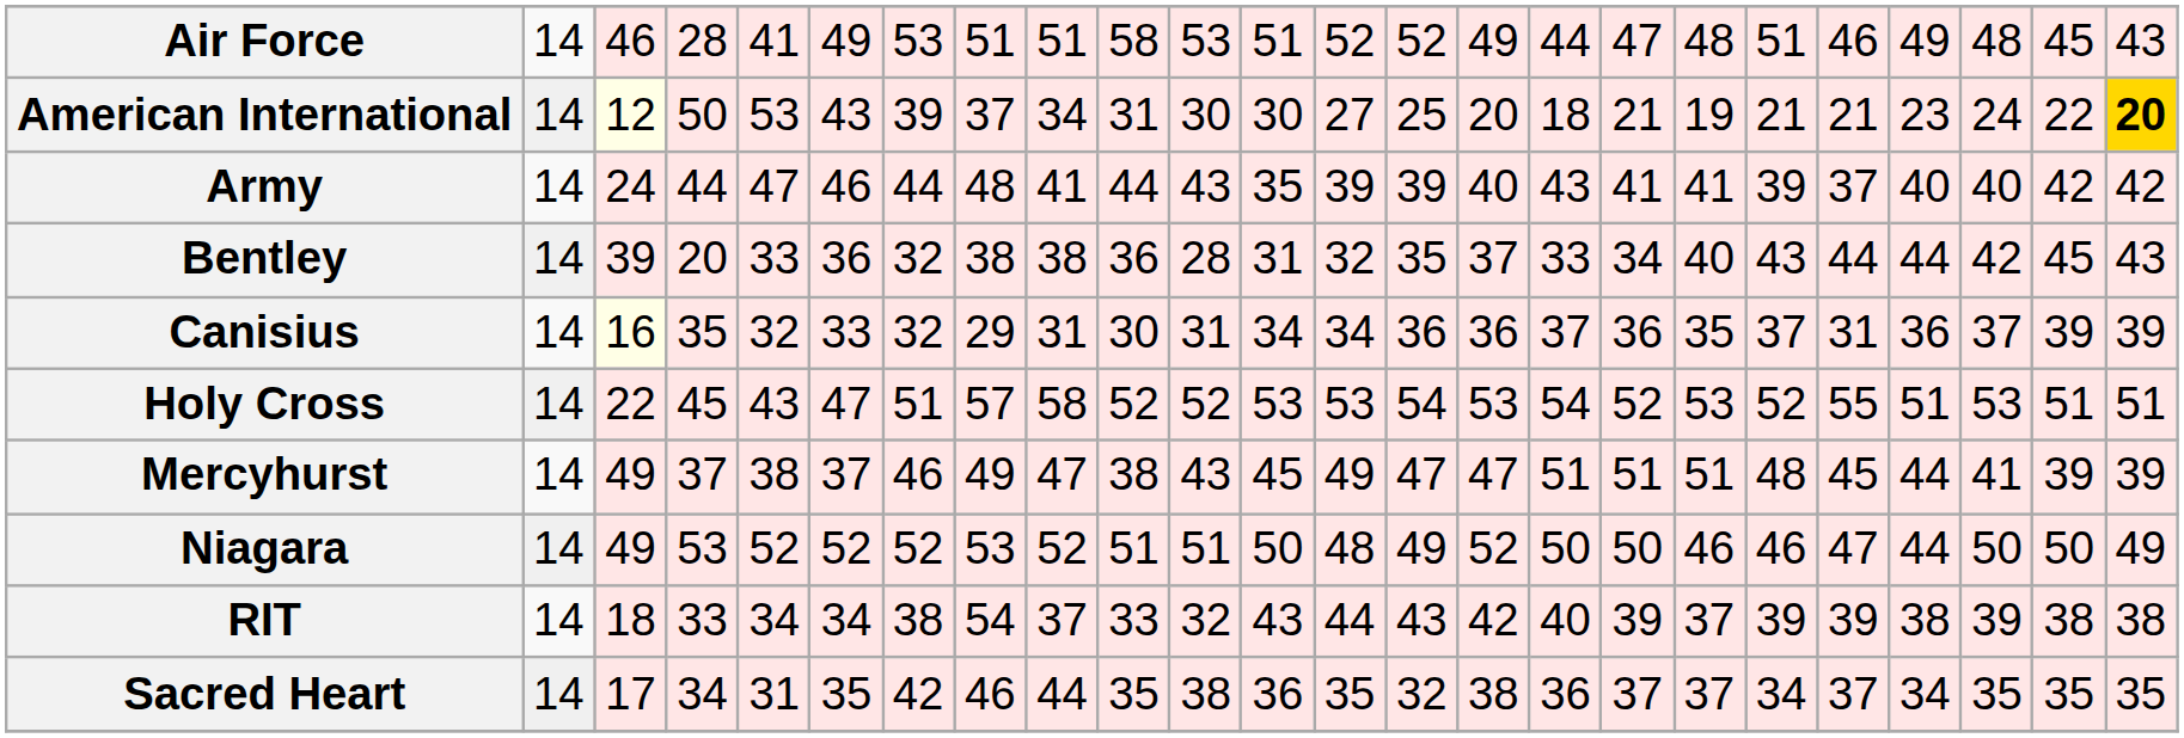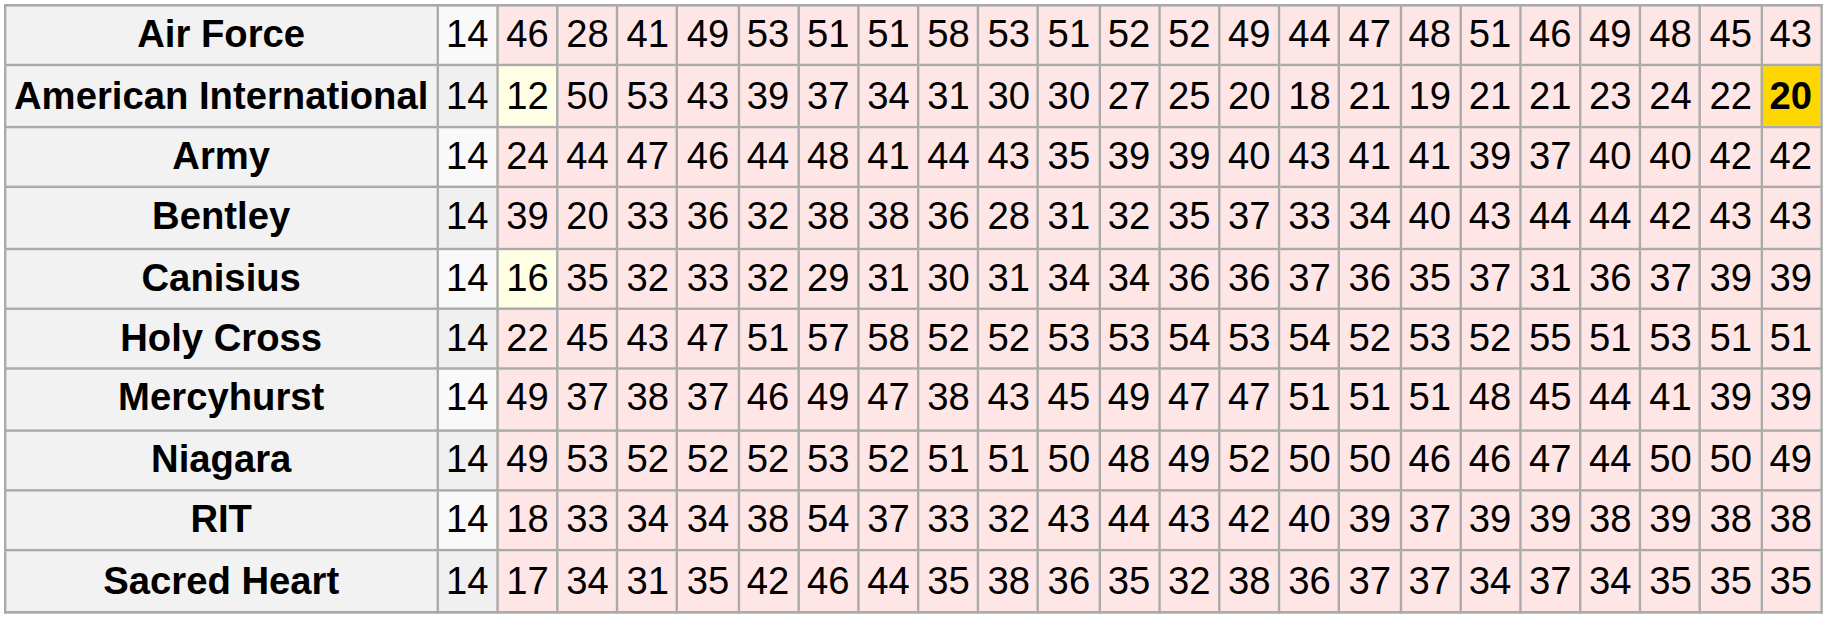Bentley | column 23: 45 -> 43
